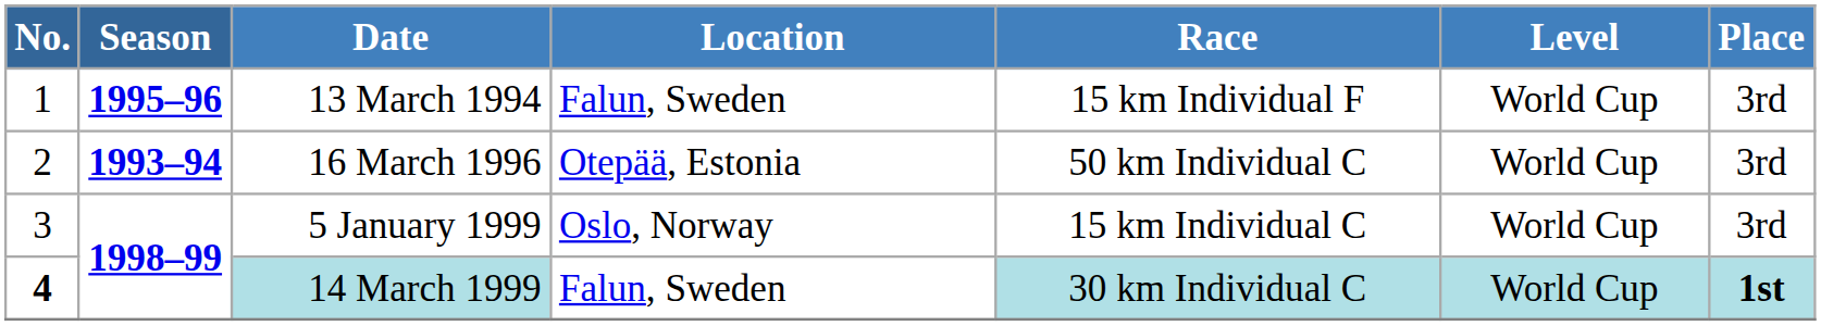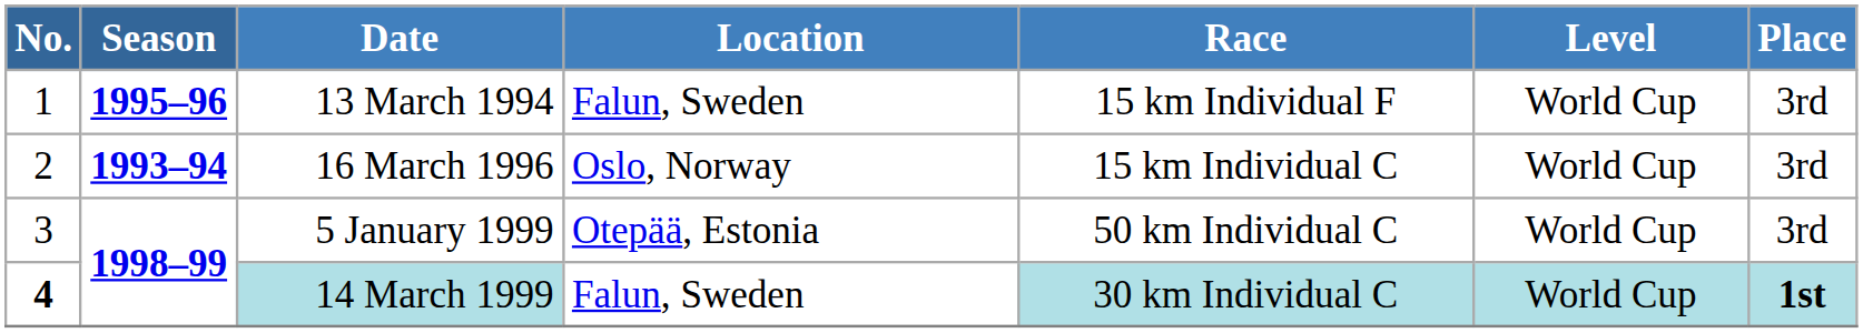16 March 1996 | Location: Otepää, Estonia -> Oslo, Norway
16 March 1996 | Race: 50 km Individual C -> 15 km Individual C
5 January 1999 | Location: Oslo, Norway -> Otepää, Estonia
5 January 1999 | Race: 15 km Individual C -> 50 km Individual C
